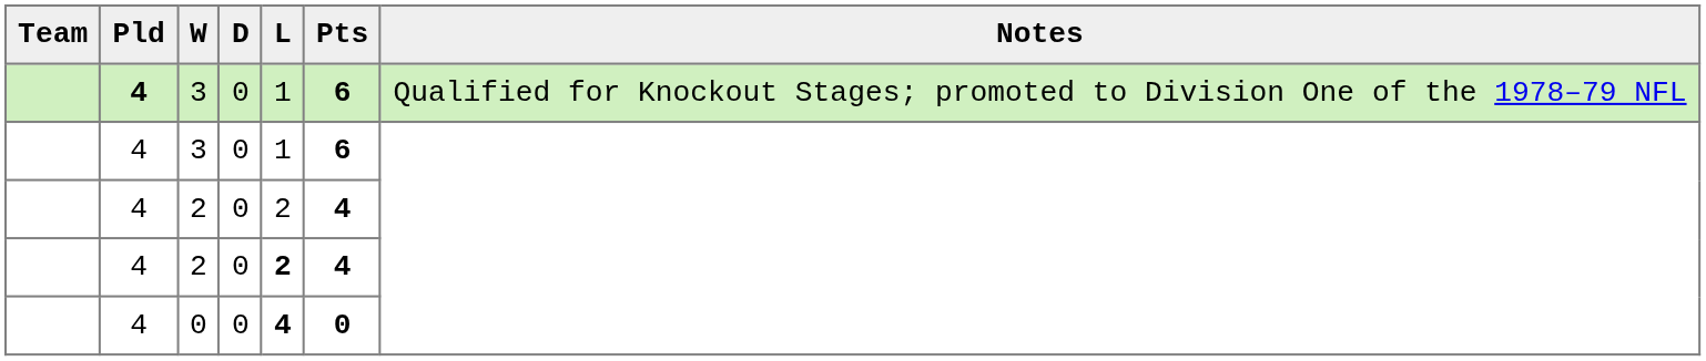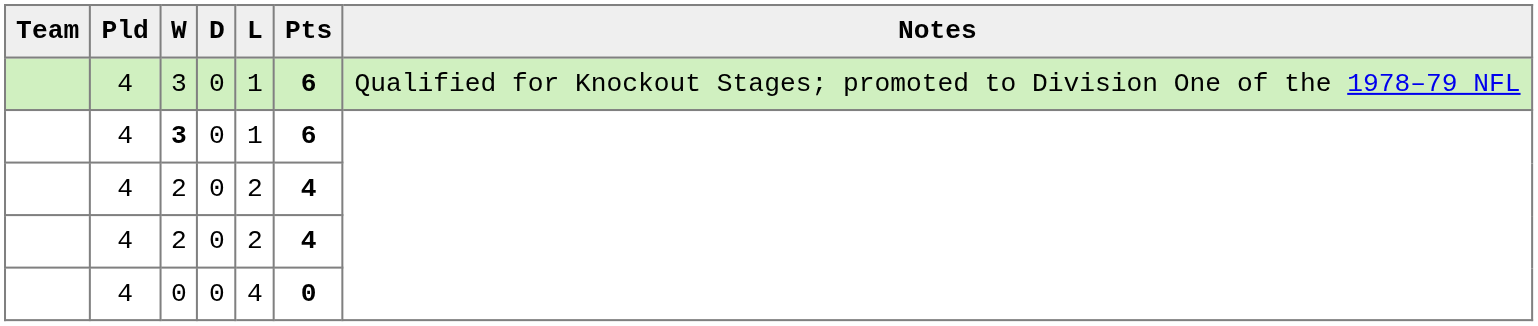row 2 | Pld: bold -> normal
row 3 | W: normal -> bold
row 5 | L: bold -> normal
row 6 | L: bold -> normal
